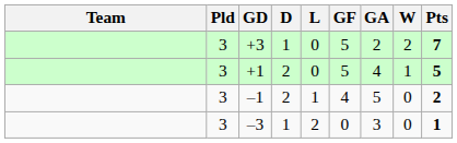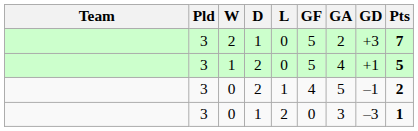columns swapped: W <-> GD
